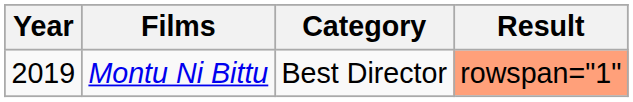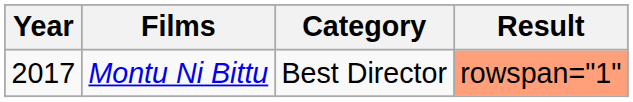Montu Ni Bittu | Year: 2019 -> 2017
